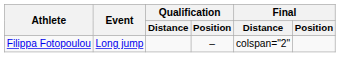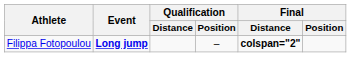Filippa Fotopoulou | Event: normal -> bold
Filippa Fotopoulou | Final / Distance: normal -> bold
